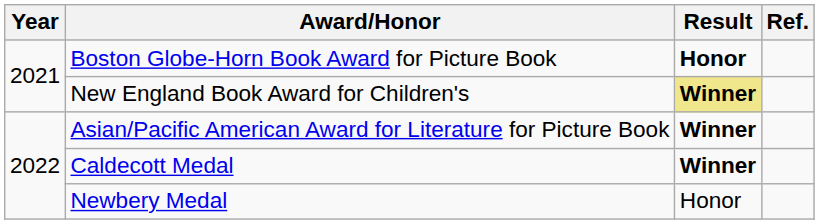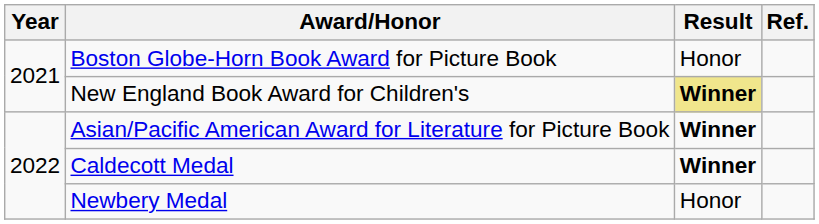Boston Globe-Horn Book Award for Picture Book | Result: bold -> normal
